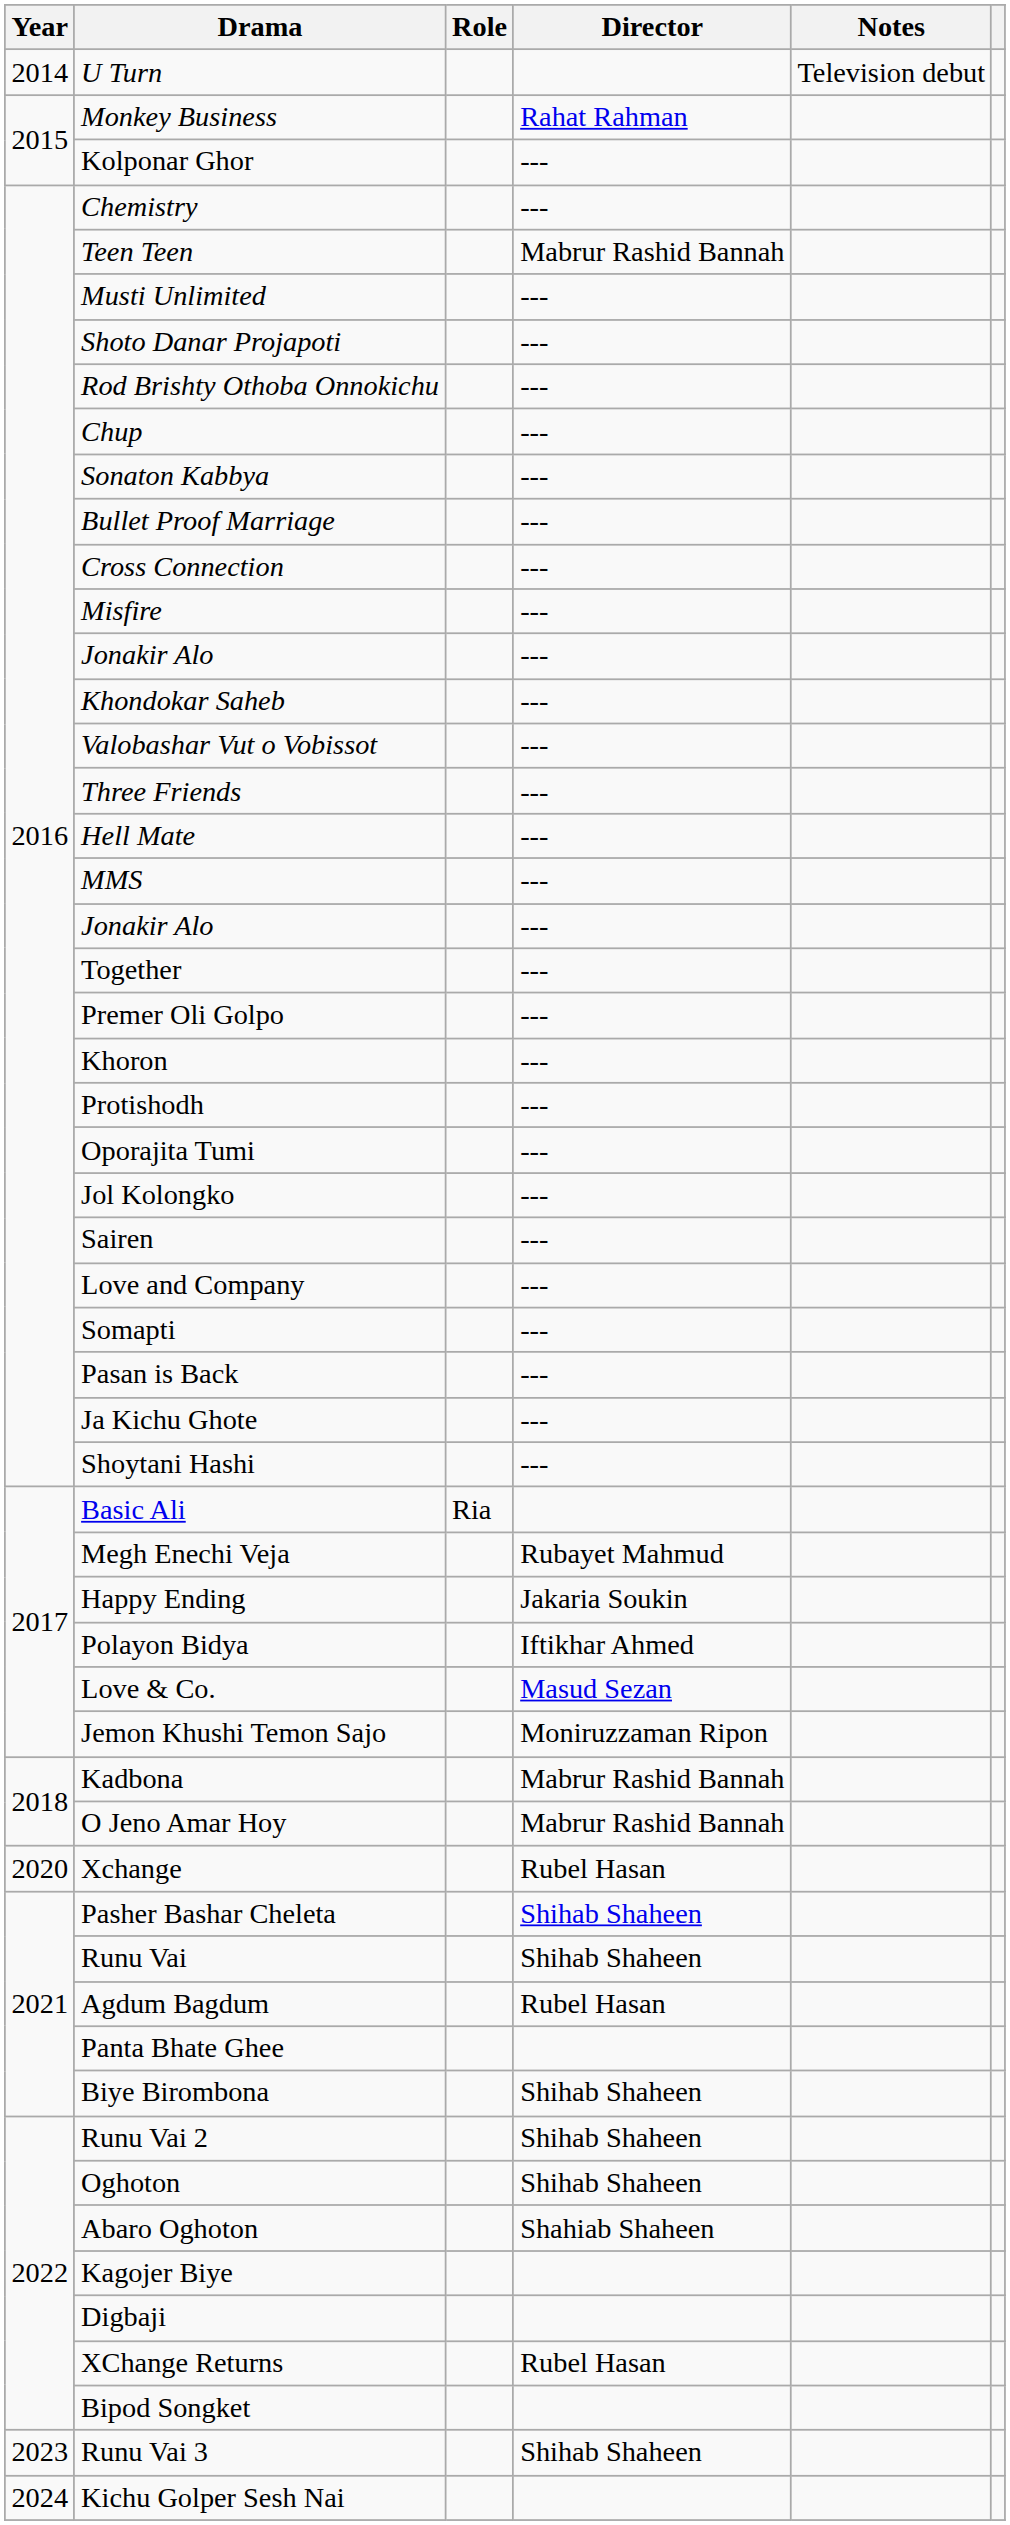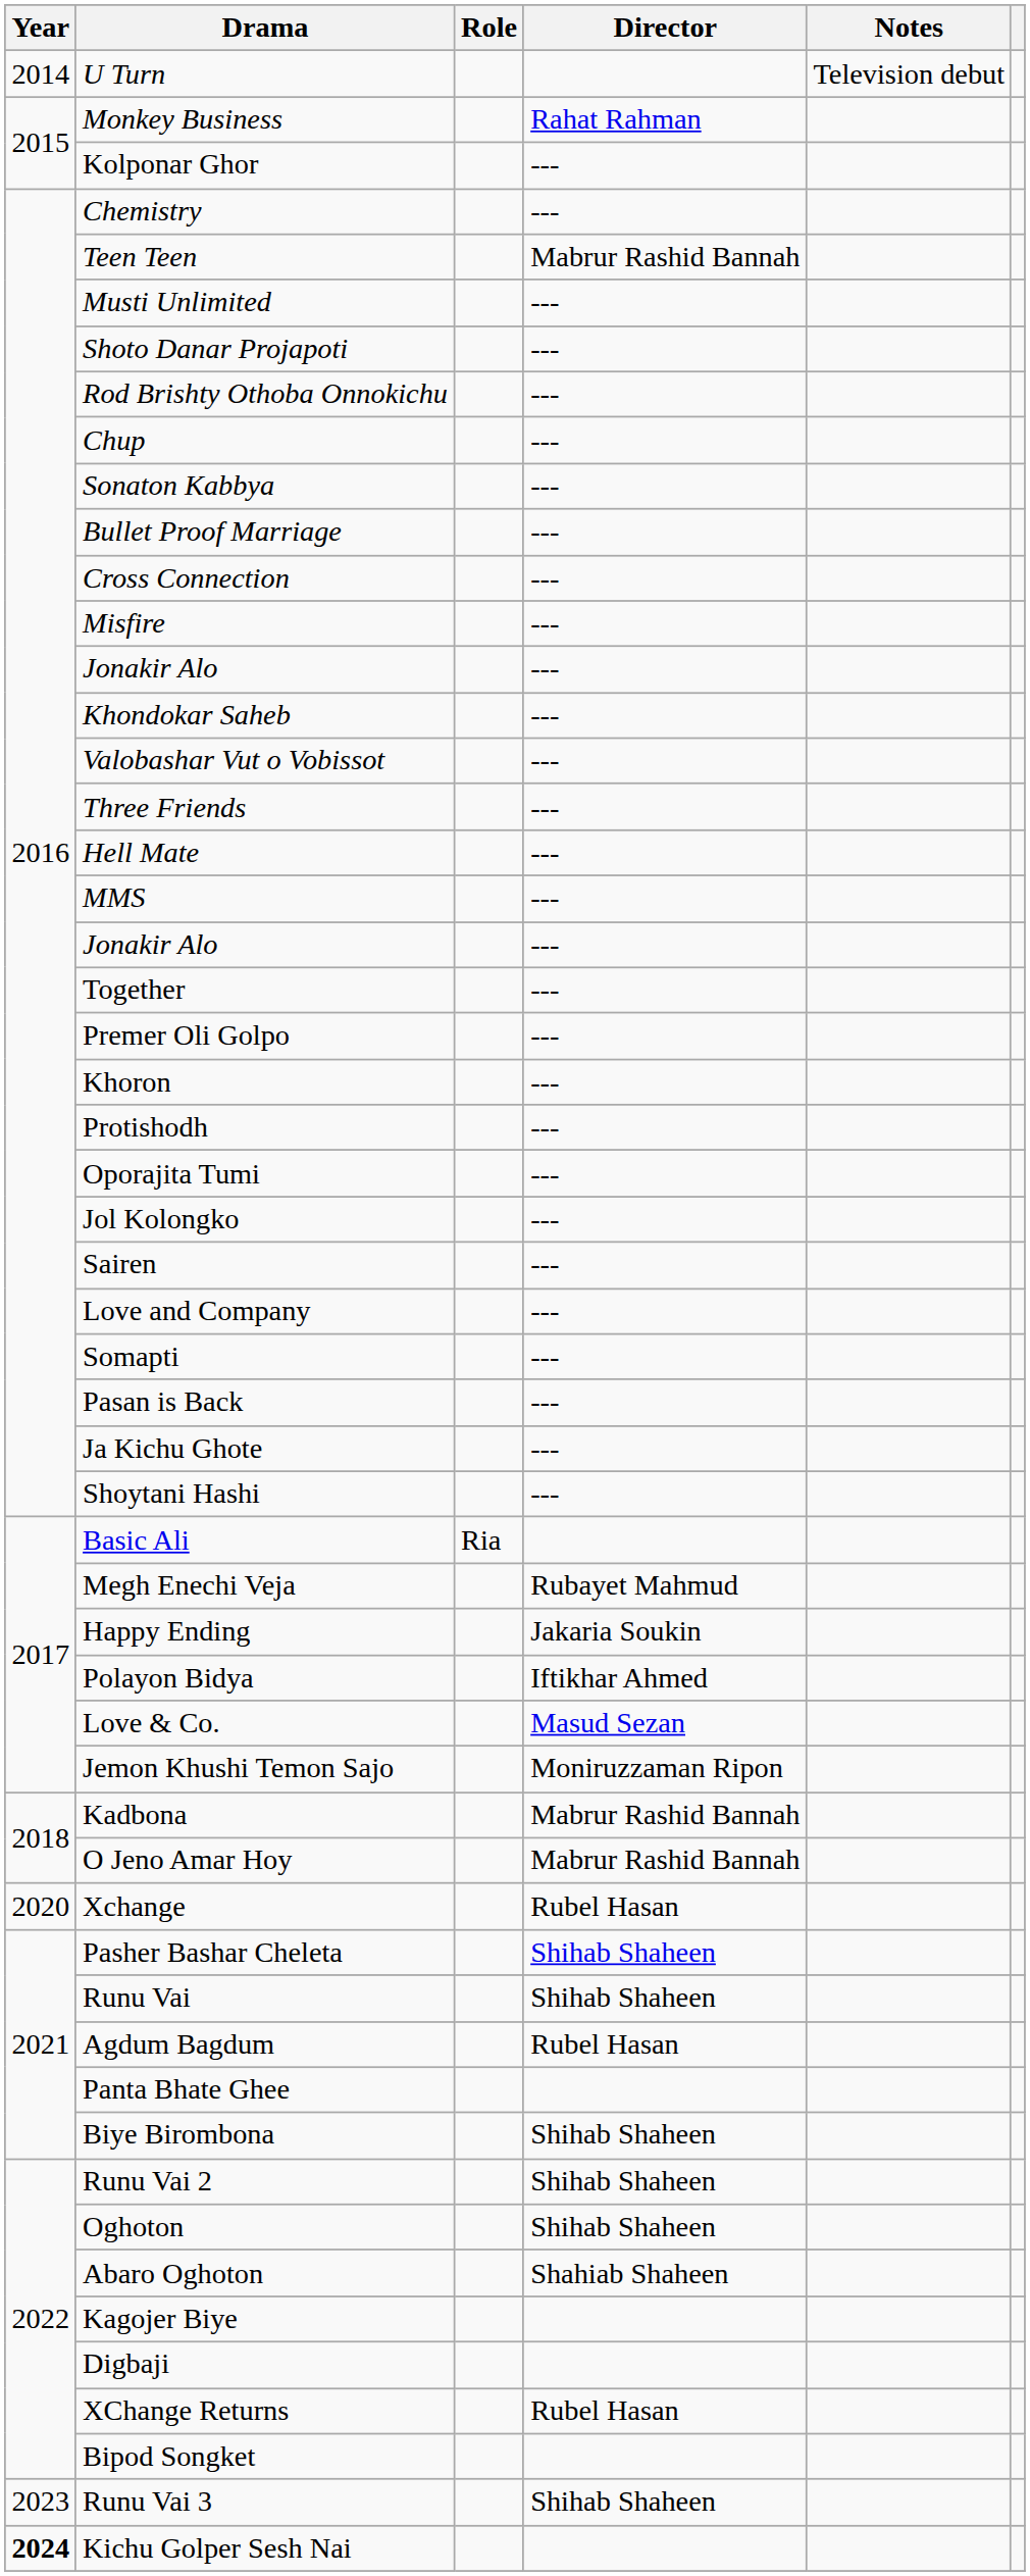Kichu Golper Sesh Nai | Year: normal -> bold
